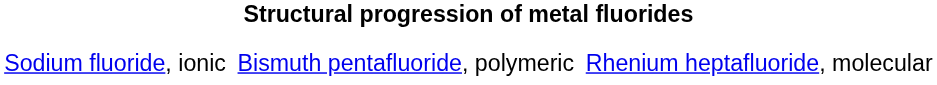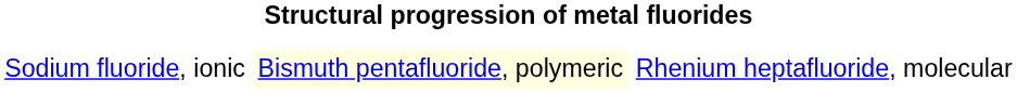Sodium fluoride, ionic | column 2: no background -> lightyellow background
